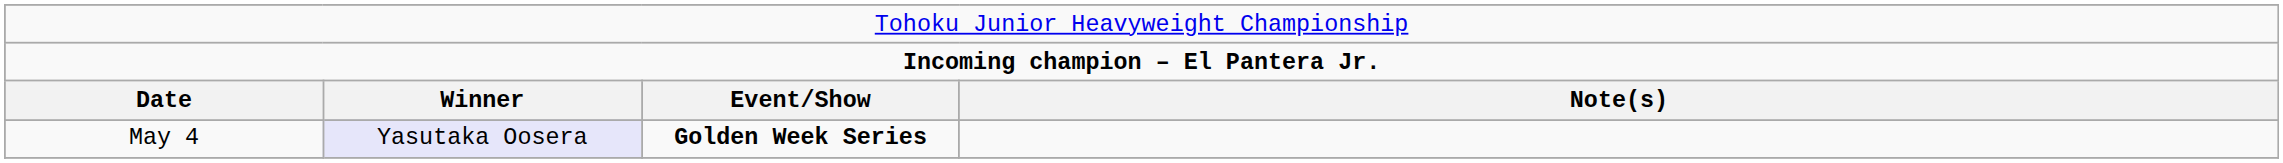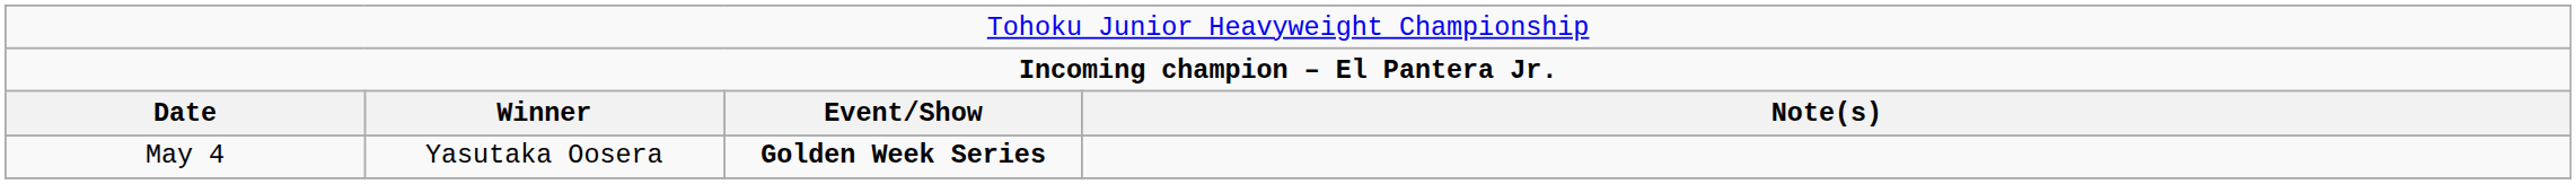May 4 | column 2: lavender background -> no background
